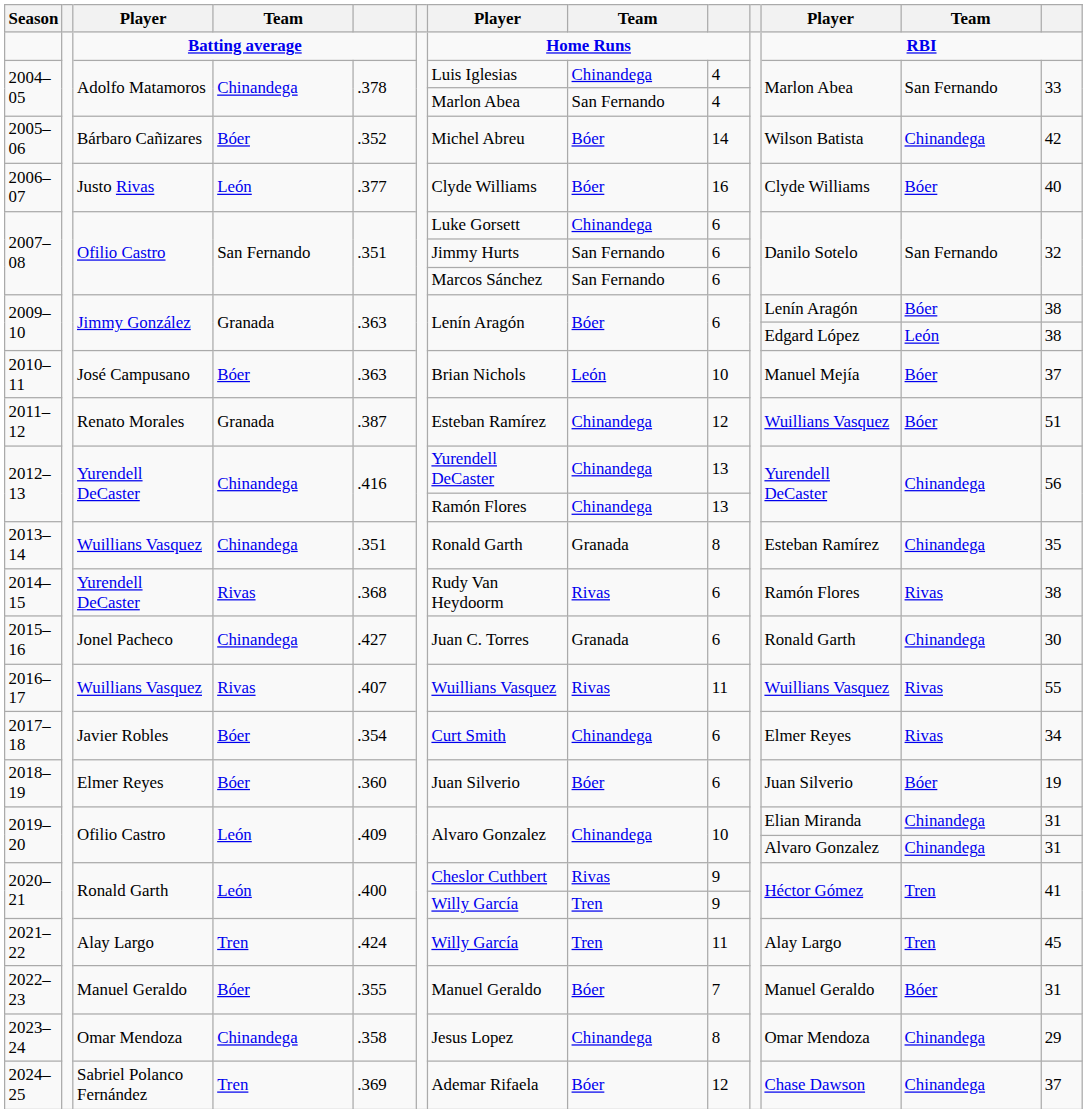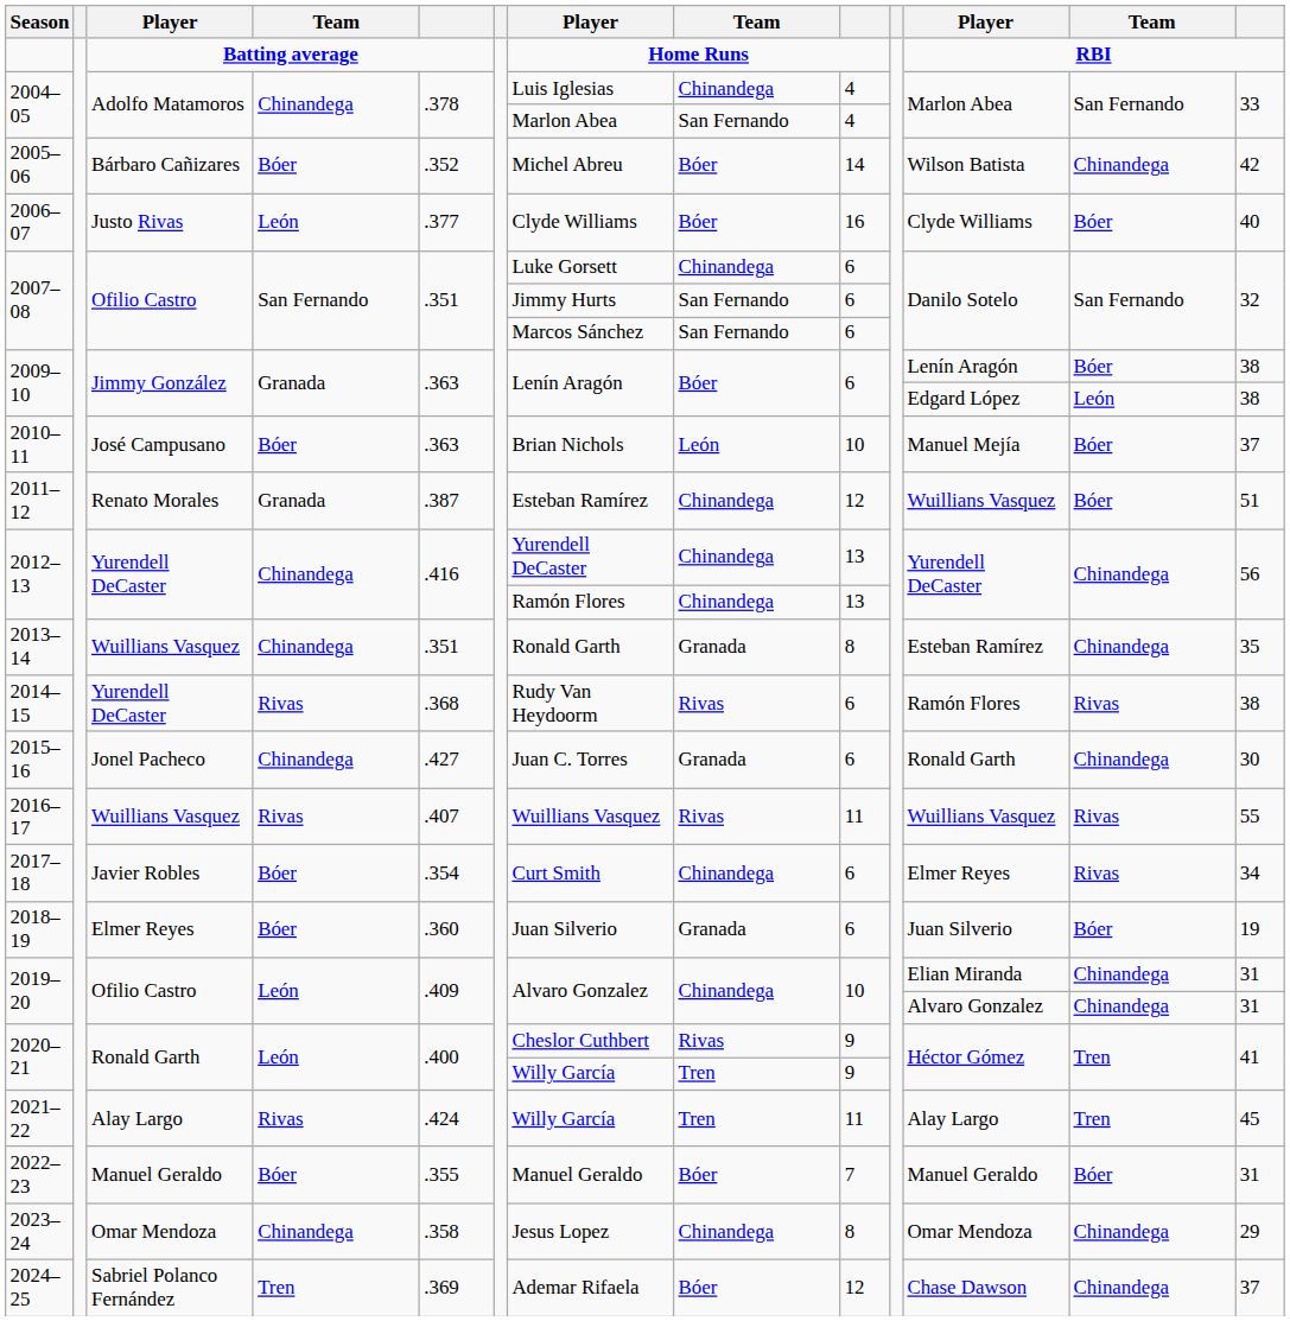2018–19 | column 8: Bóer -> Granada
2021–22 | column 4: Tren -> Rivas
